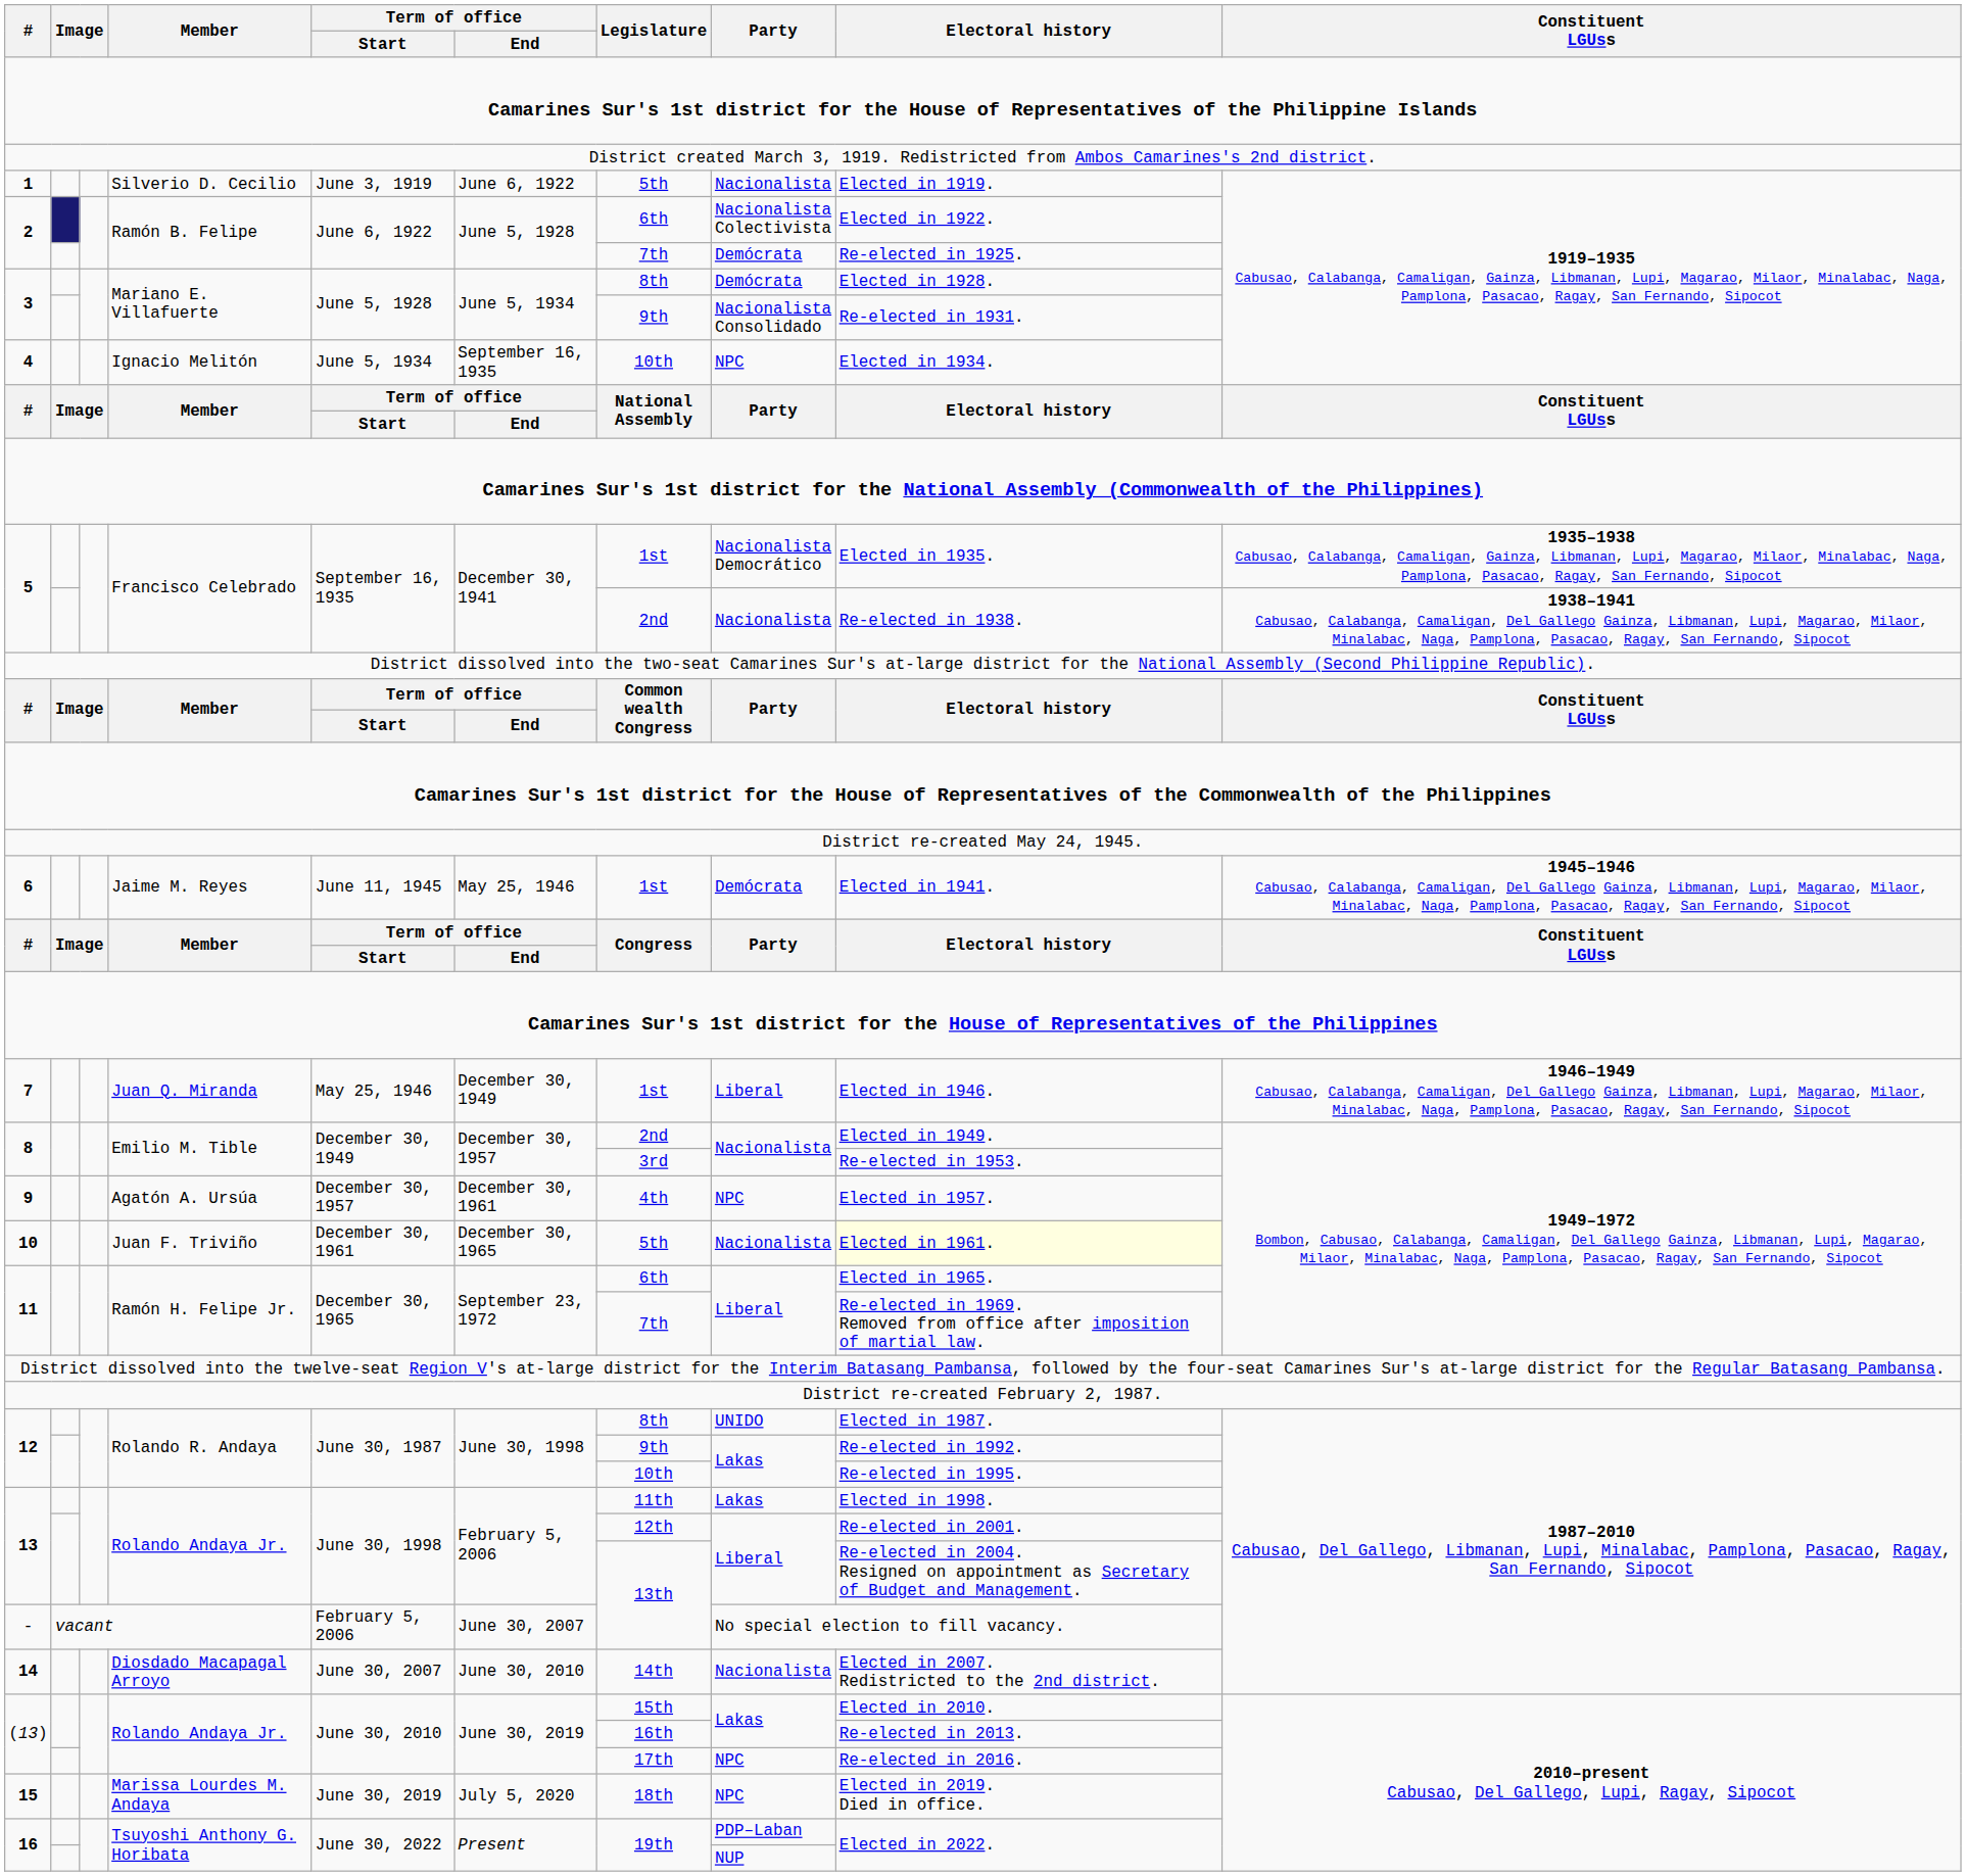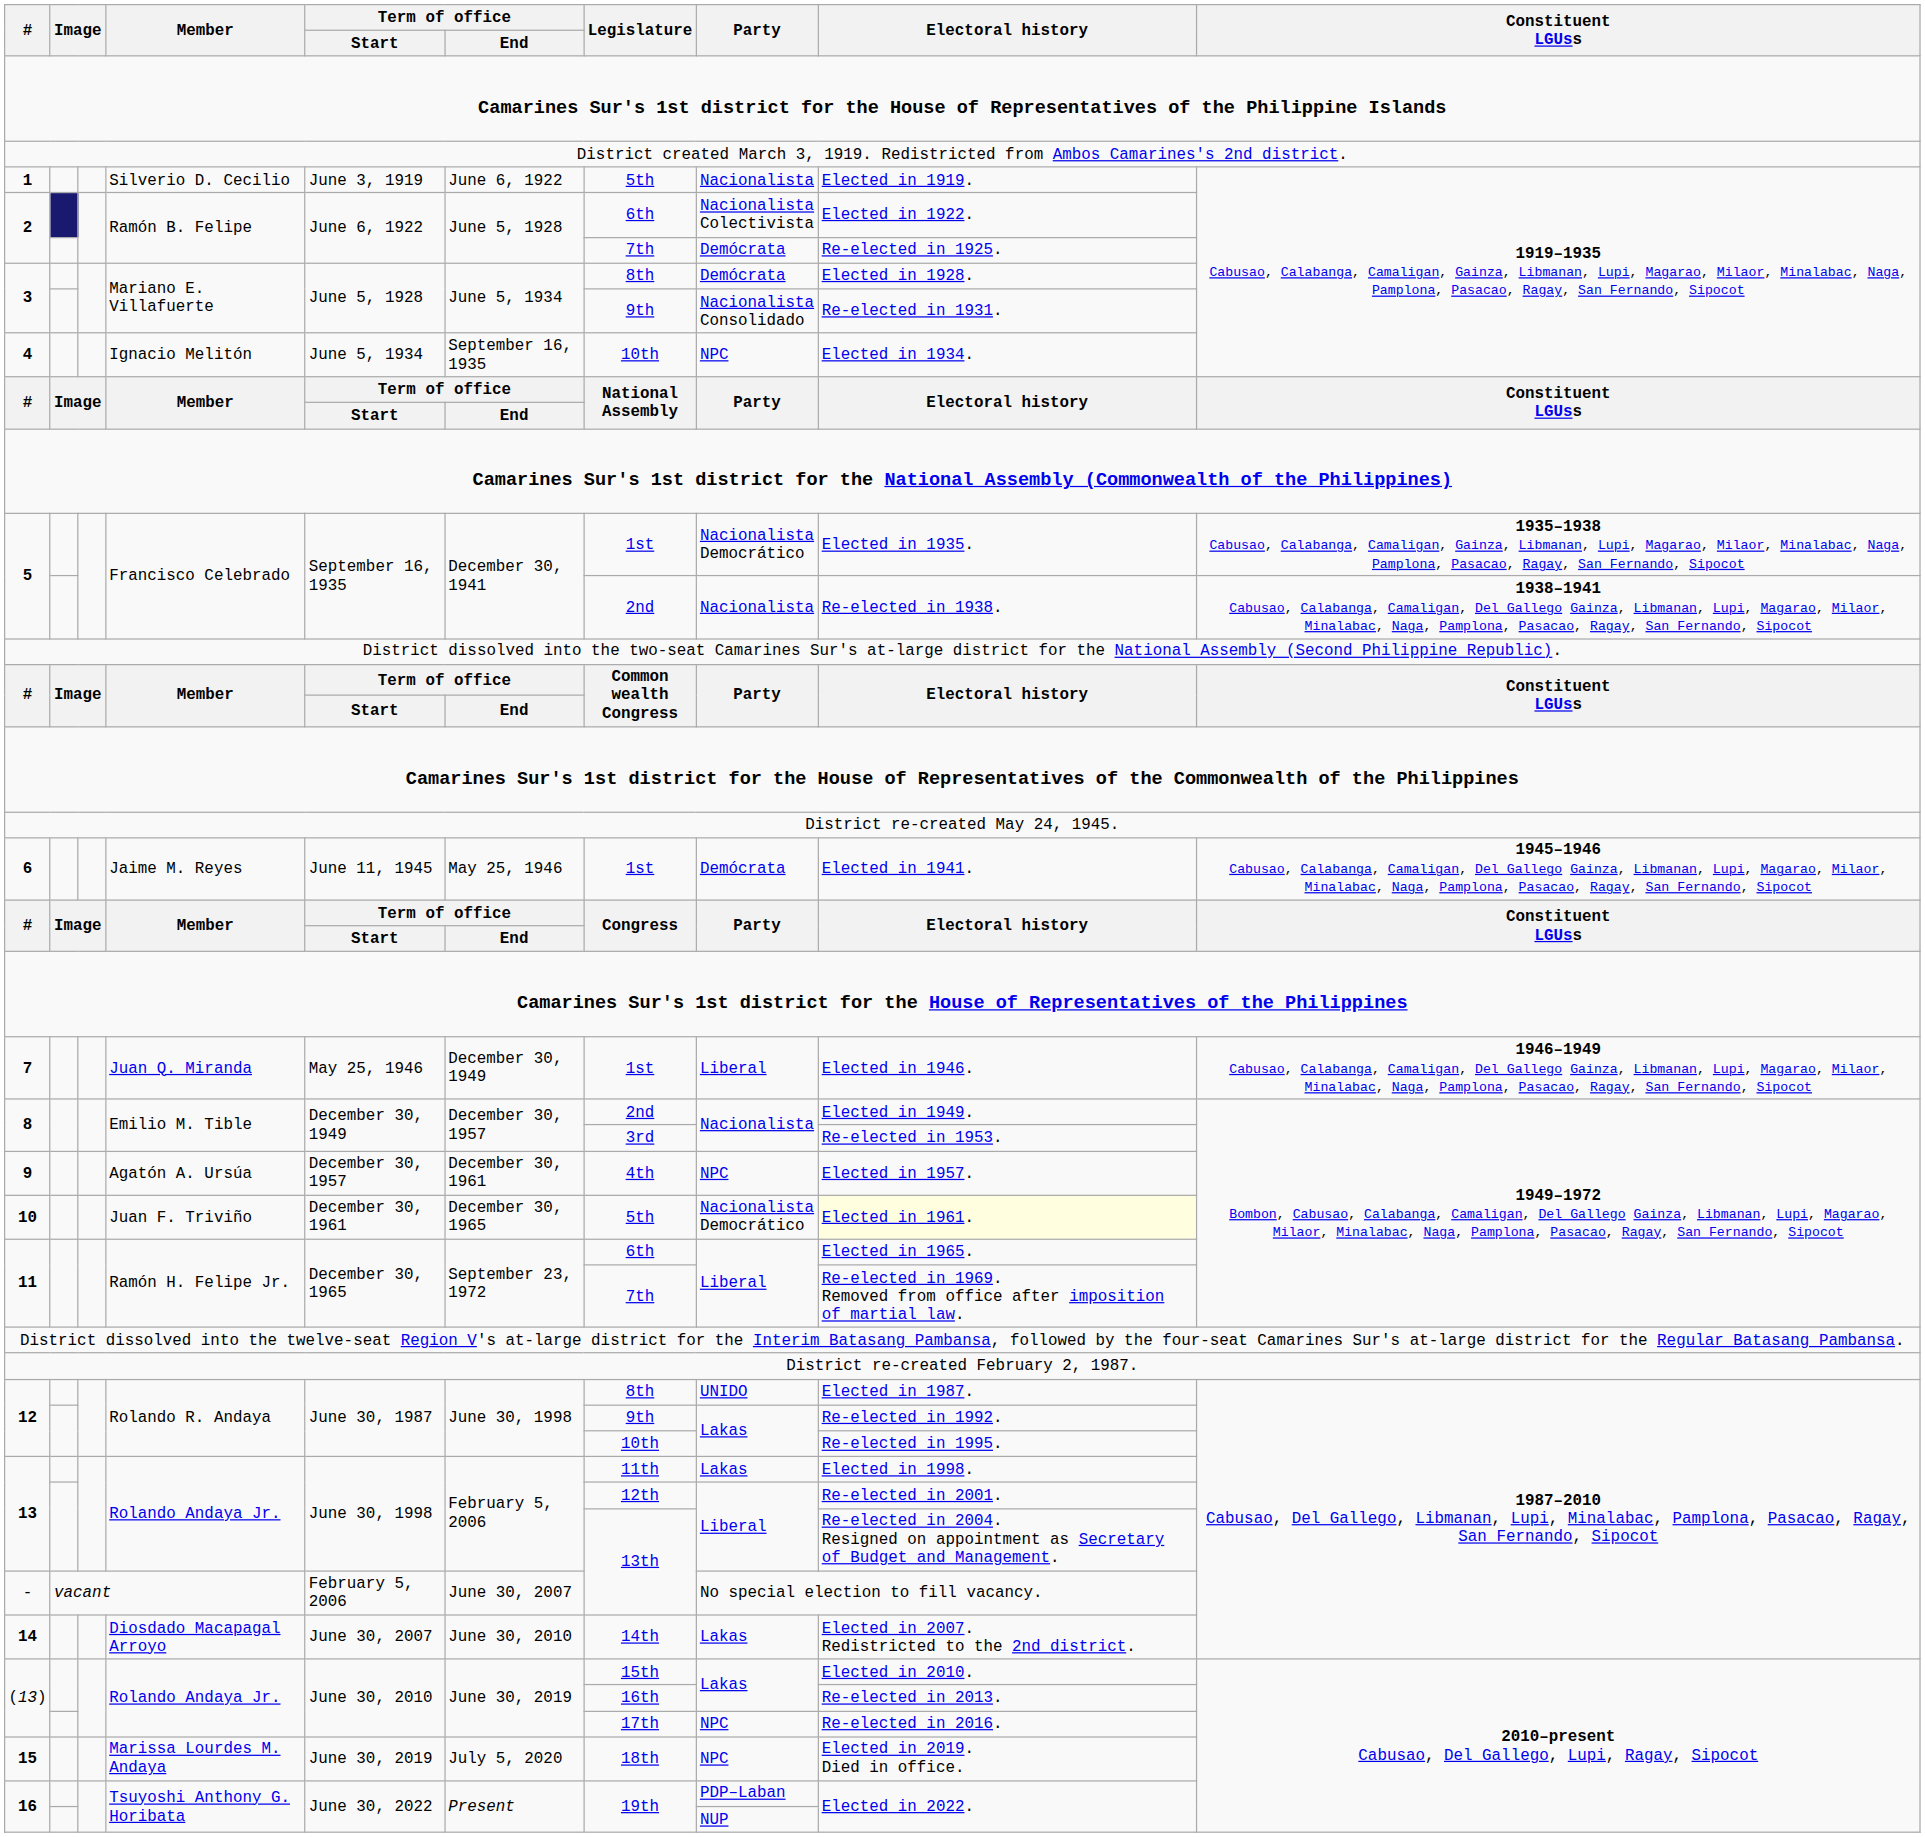10 | Party: Nacionalista -> Nacionalista Democrático
14 | Party: Nacionalista -> Lakas
